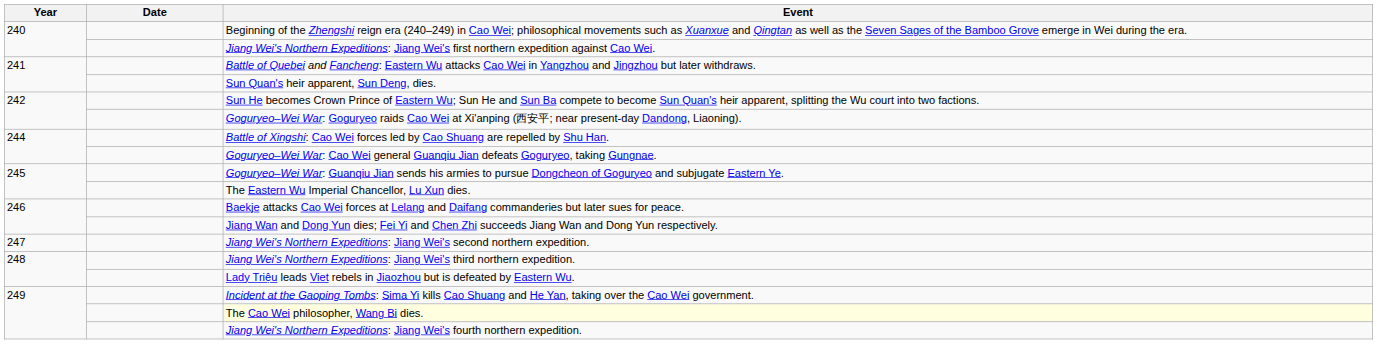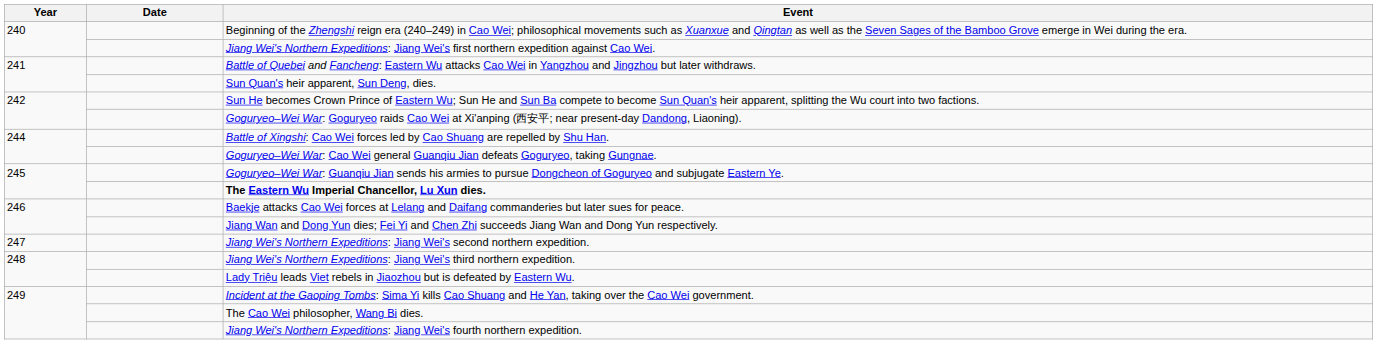The Eastern Wu Imperial Chancellor, Lu Xun dies. | Event: normal -> bold
The Cao Wei philosopher, Wang Bi dies. | Event: lightyellow background -> no background
